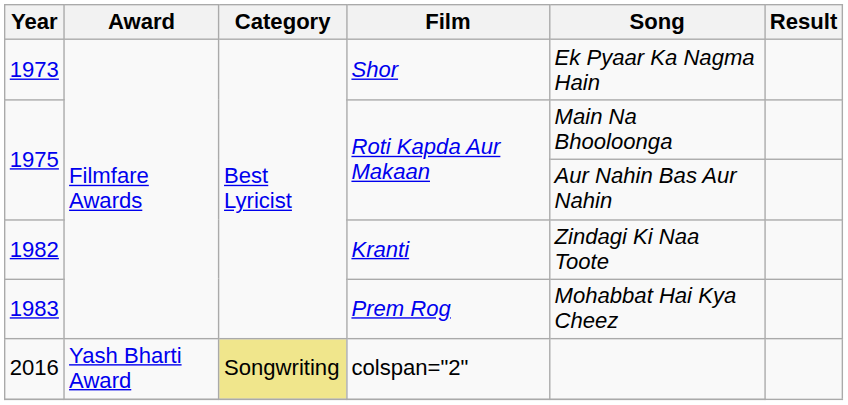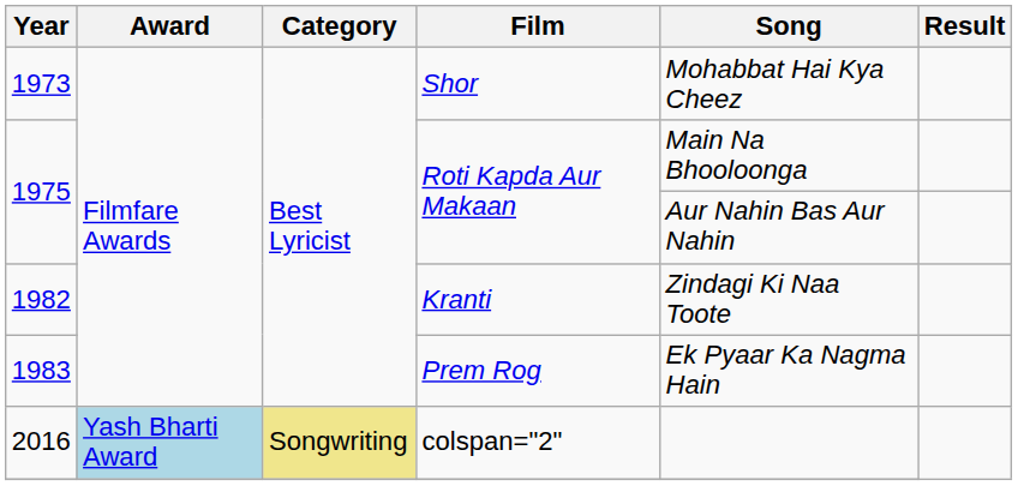1973 | Song: Ek Pyaar Ka Nagma Hain -> Mohabbat Hai Kya Cheez
1983 | Song: Mohabbat Hai Kya Cheez -> Ek Pyaar Ka Nagma Hain
2016 | Award: no background -> lightblue background
